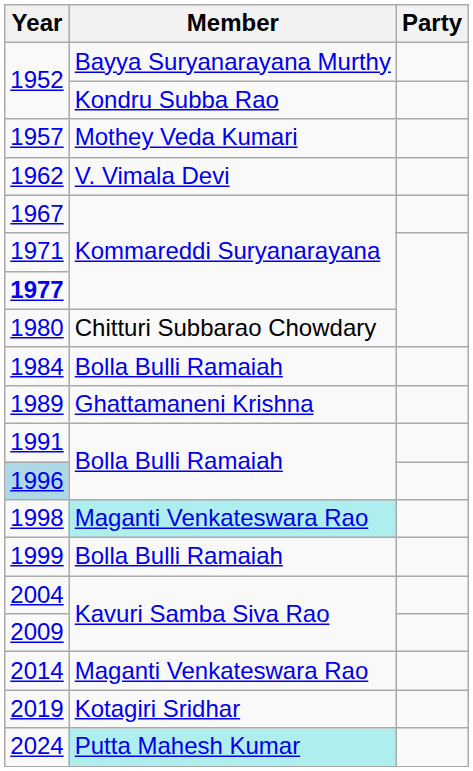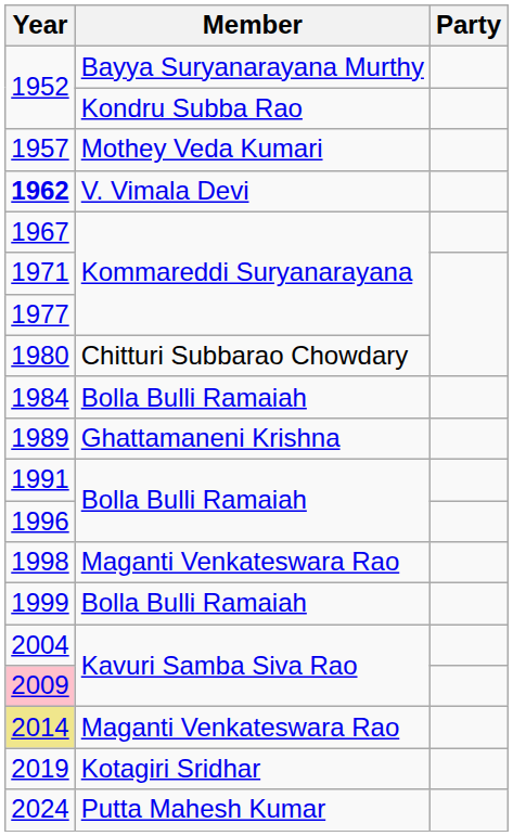1962 | Year: normal -> bold
1977 | Year: bold -> normal
1996 | Year: lightblue background -> no background
1998 | Member: paleturquoise background -> no background
2009 | Year: no background -> pink background
2014 | Year: no background -> khaki background
2024 | Member: paleturquoise background -> no background
